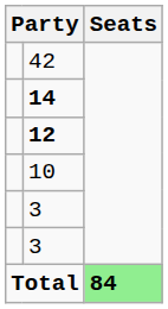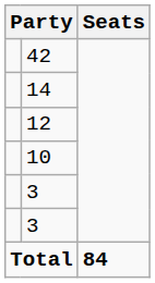14 | column 2: bold -> normal
12 | column 2: bold -> normal
Total | Seats: lightgreen background -> no background
